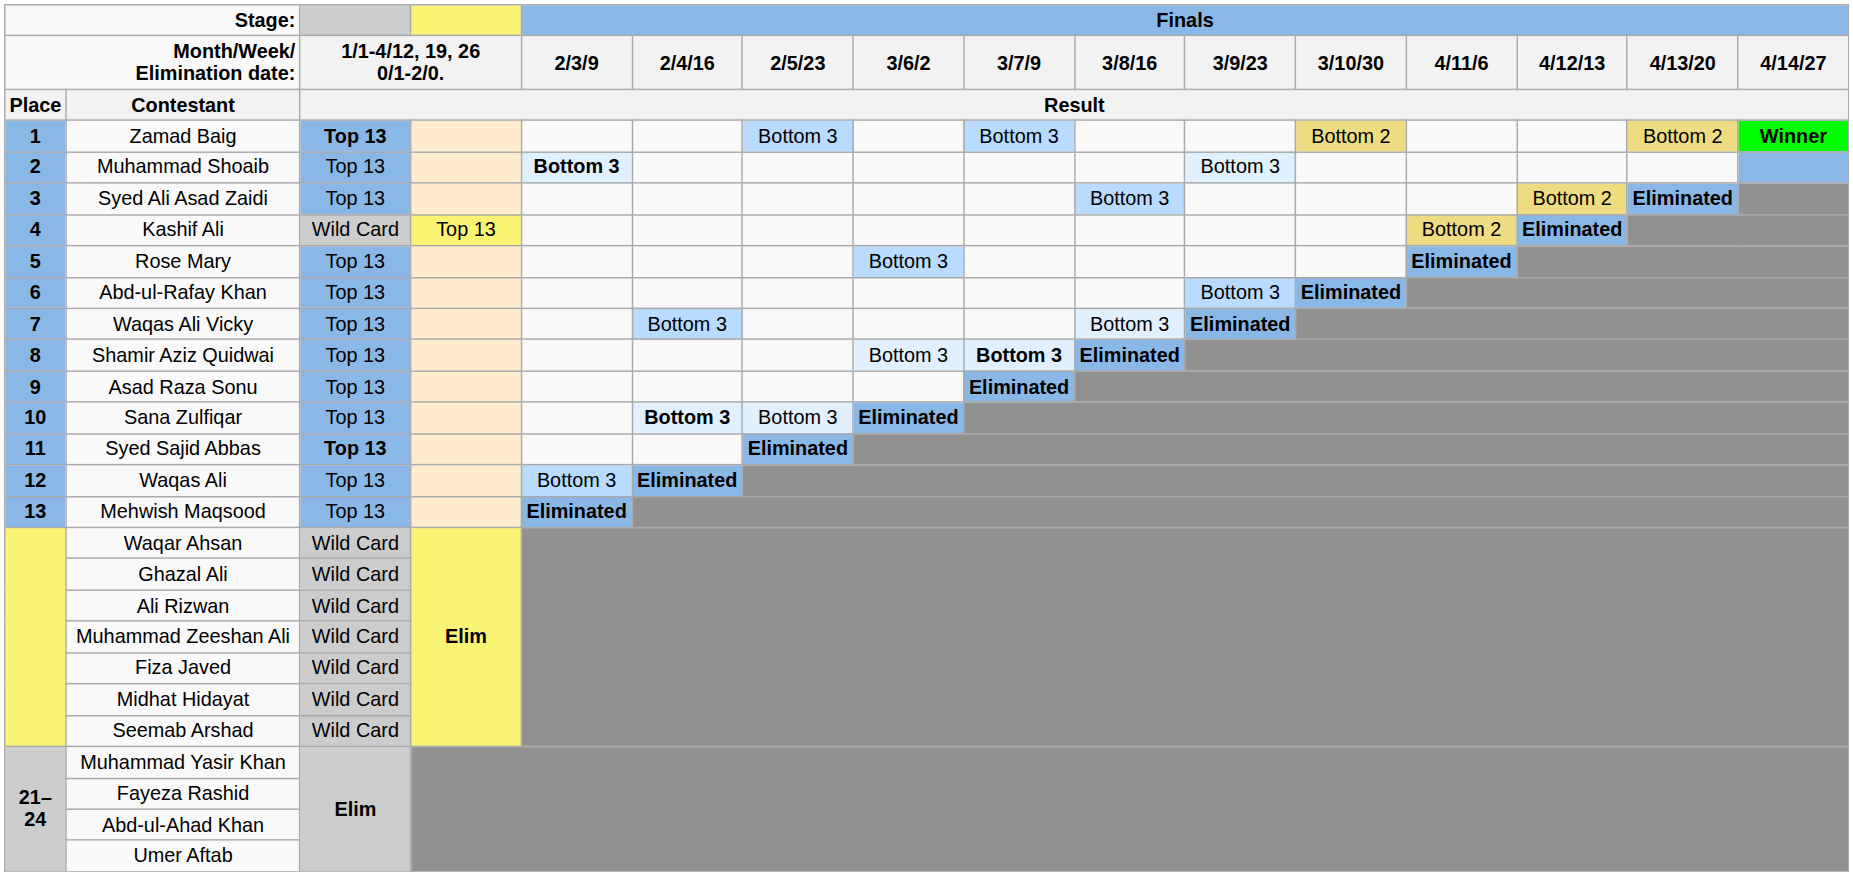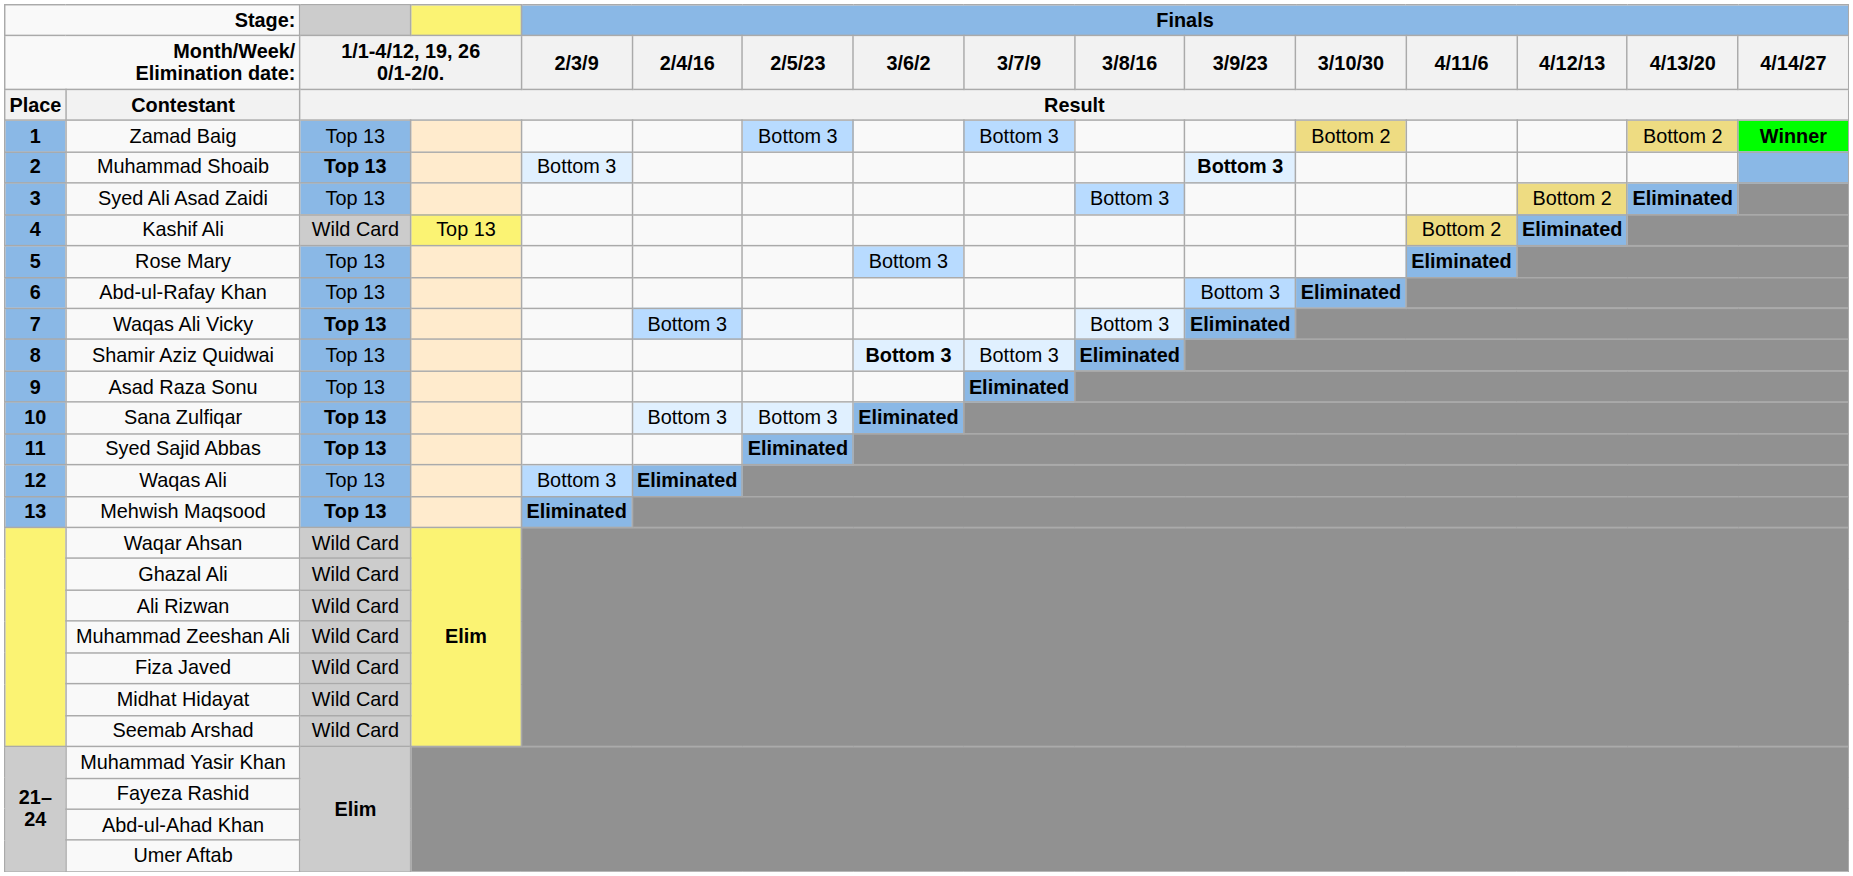Zamad Baig | column 3: bold -> normal
Muhammad Shoaib | column 3: normal -> bold
Muhammad Shoaib | column 5: bold -> normal
Muhammad Shoaib | column 11: normal -> bold
Waqas Ali Vicky | column 3: normal -> bold
Shamir Aziz Quidwai | column 8: normal -> bold
Shamir Aziz Quidwai | column 9: bold -> normal
Sana Zulfiqar | column 3: normal -> bold
Sana Zulfiqar | column 6: bold -> normal
Mehwish Maqsood | column 3: normal -> bold
